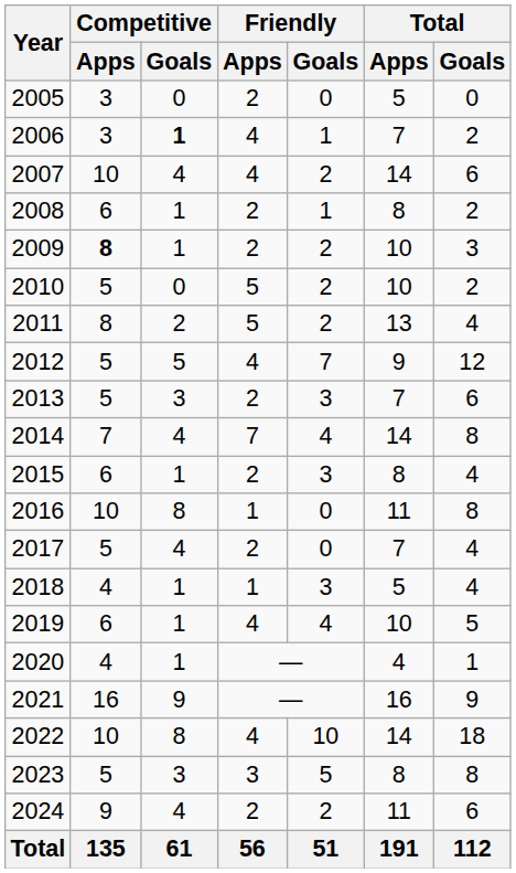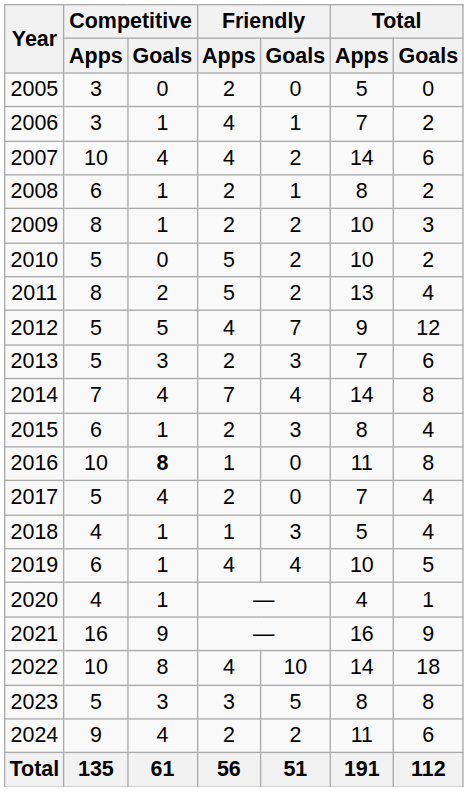2006 | Competitive / Goals: bold -> normal
2009 | Competitive / Apps: bold -> normal
2016 | Competitive / Goals: normal -> bold
